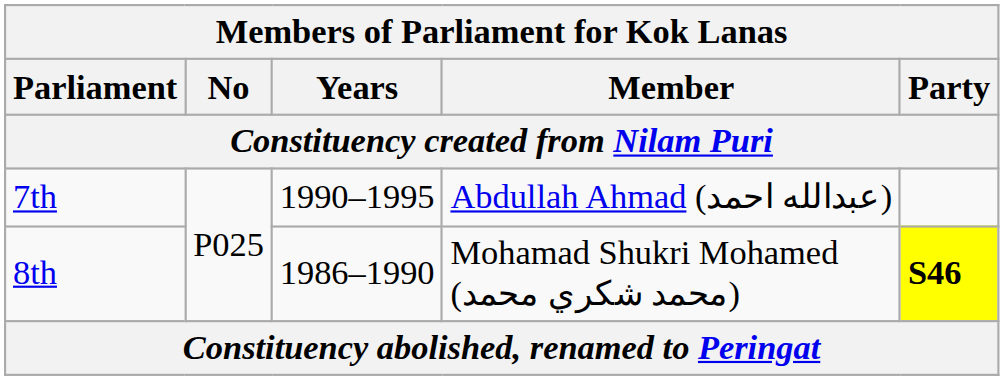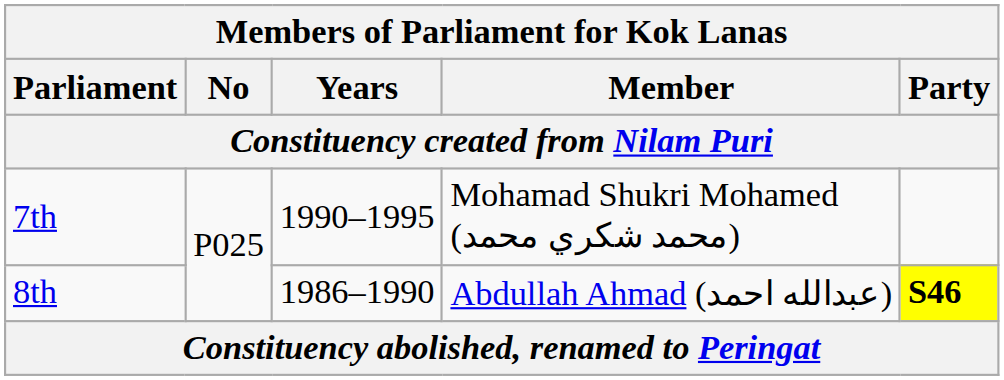7th | Member: Abdullah Ahmad (عبدالله احمد) -> Mohamad Shukri Mohamed (محمد شكري محمد)
8th | Member: Mohamad Shukri Mohamed (محمد شكري محمد) -> Abdullah Ahmad (عبدالله احمد)
